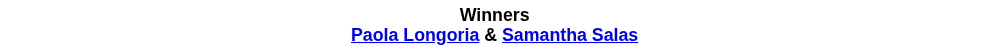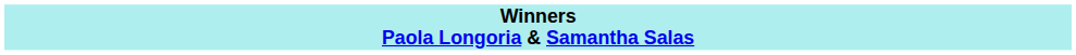row 1 | column 1: no background -> paleturquoise background
